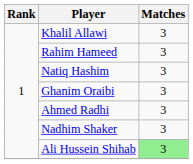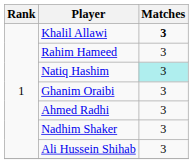Khalil Allawi | Matches: normal -> bold
Natiq Hashim | Matches: no background -> paleturquoise background
Ali Hussein Shihab | Matches: lightgreen background -> no background
